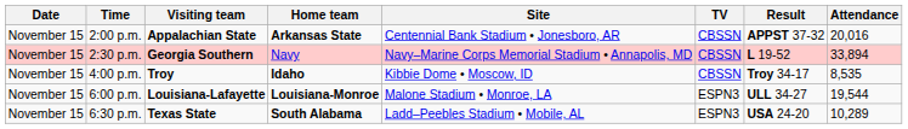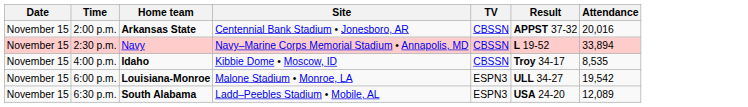- column: Visiting team | Appalachian State | Georgia Southern | Troy | Louisiana-Lafayette | Texas State
6:00 p.m. | Attendance: 19,544 -> 19,542
6:30 p.m. | Attendance: 10,289 -> 12,089
